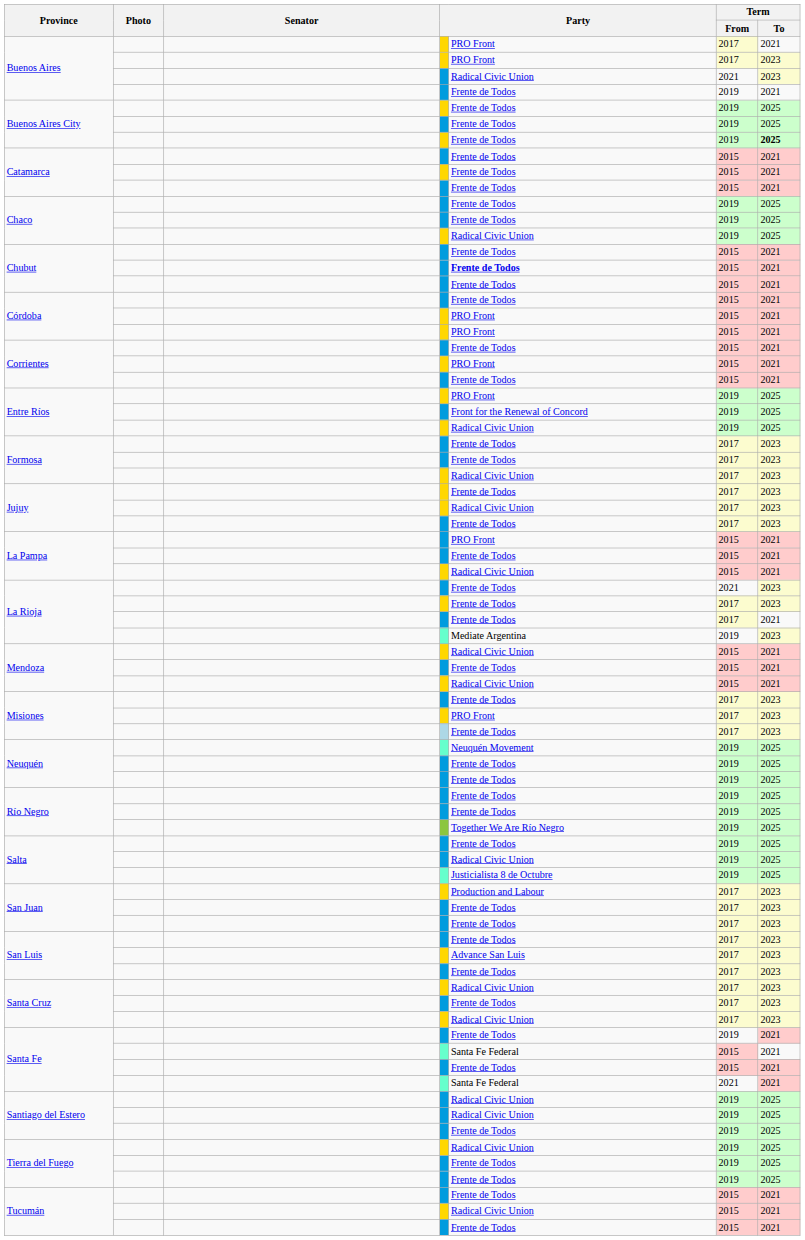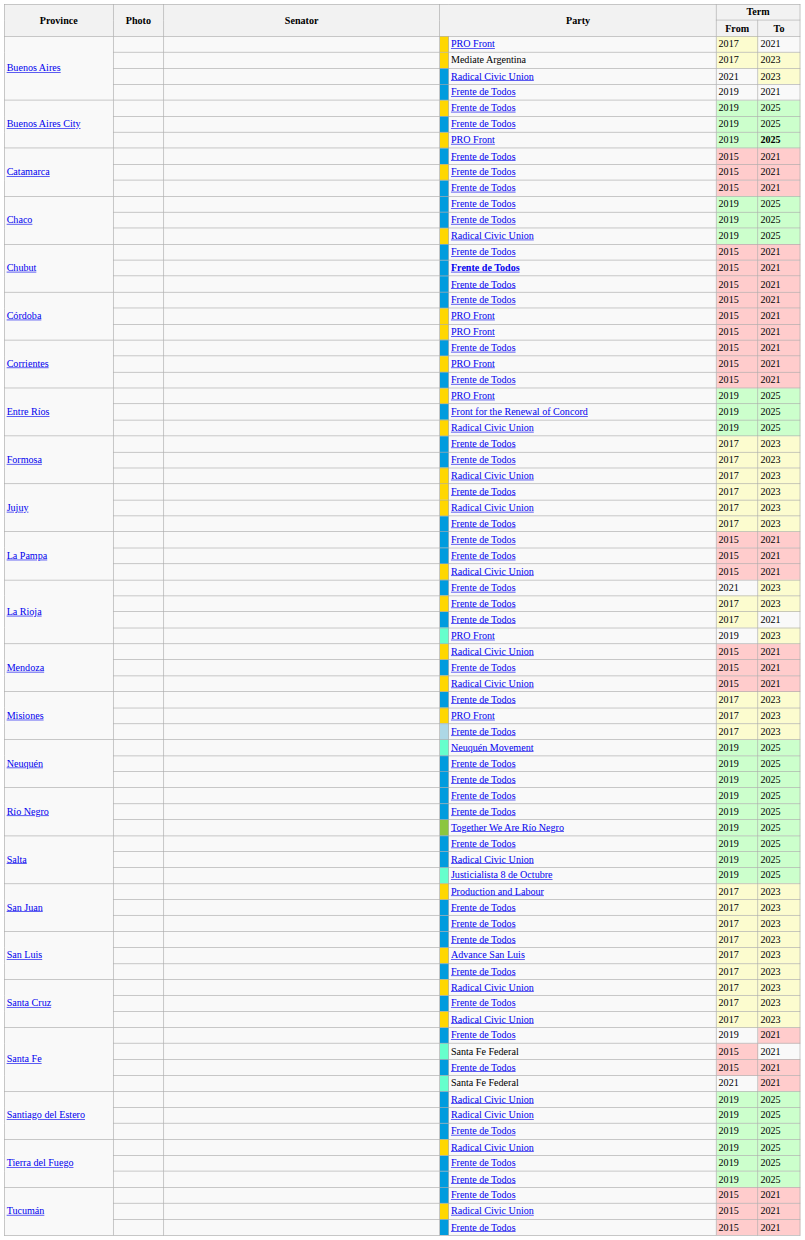row 4 | column 5: PRO Front -> Mediate Argentina
row 9 | column 5: Frente de Todos -> PRO Front
row 34 | column 5: PRO Front -> Frente de Todos
row 40 | column 5: Mediate Argentina -> PRO Front
